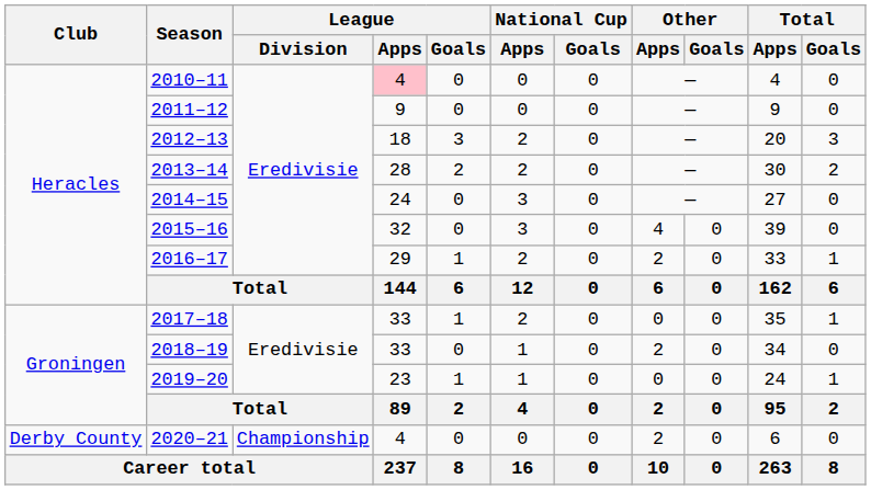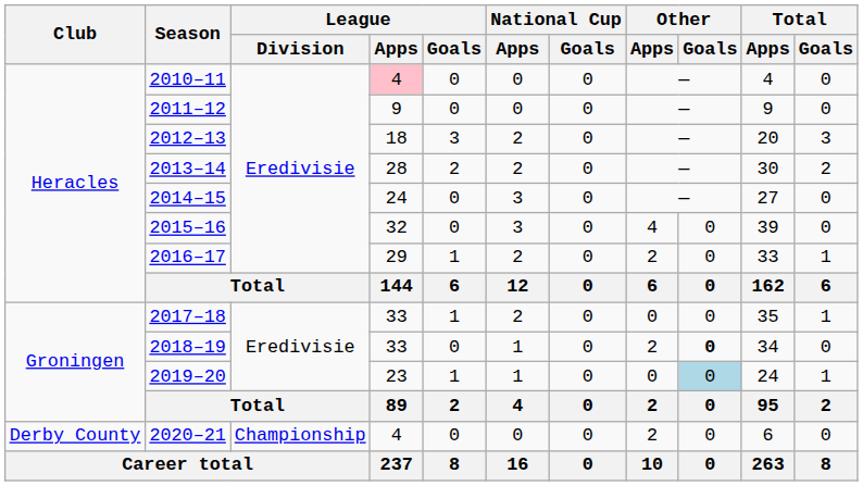2018–19 | Other / Goals: normal -> bold
2019–20 | Other / Goals: no background -> lightblue background
